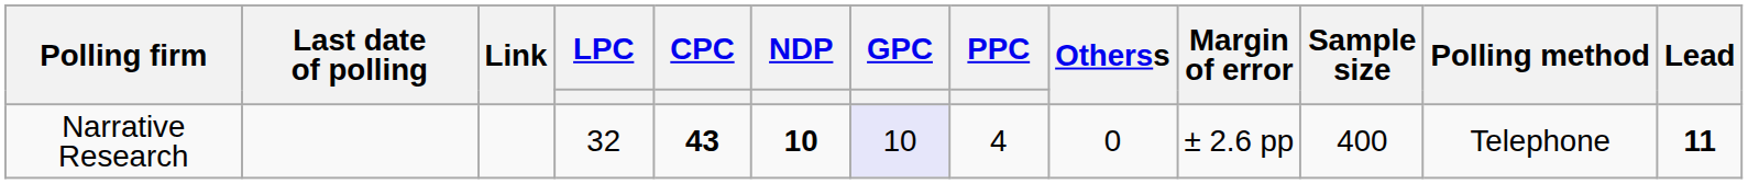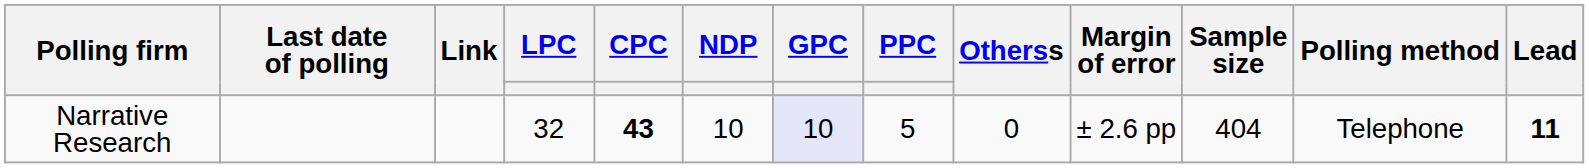Narrative Research | NDP: bold -> normal
Narrative Research | PPC: 4 -> 5
Narrative Research | Sample size: 400 -> 404
